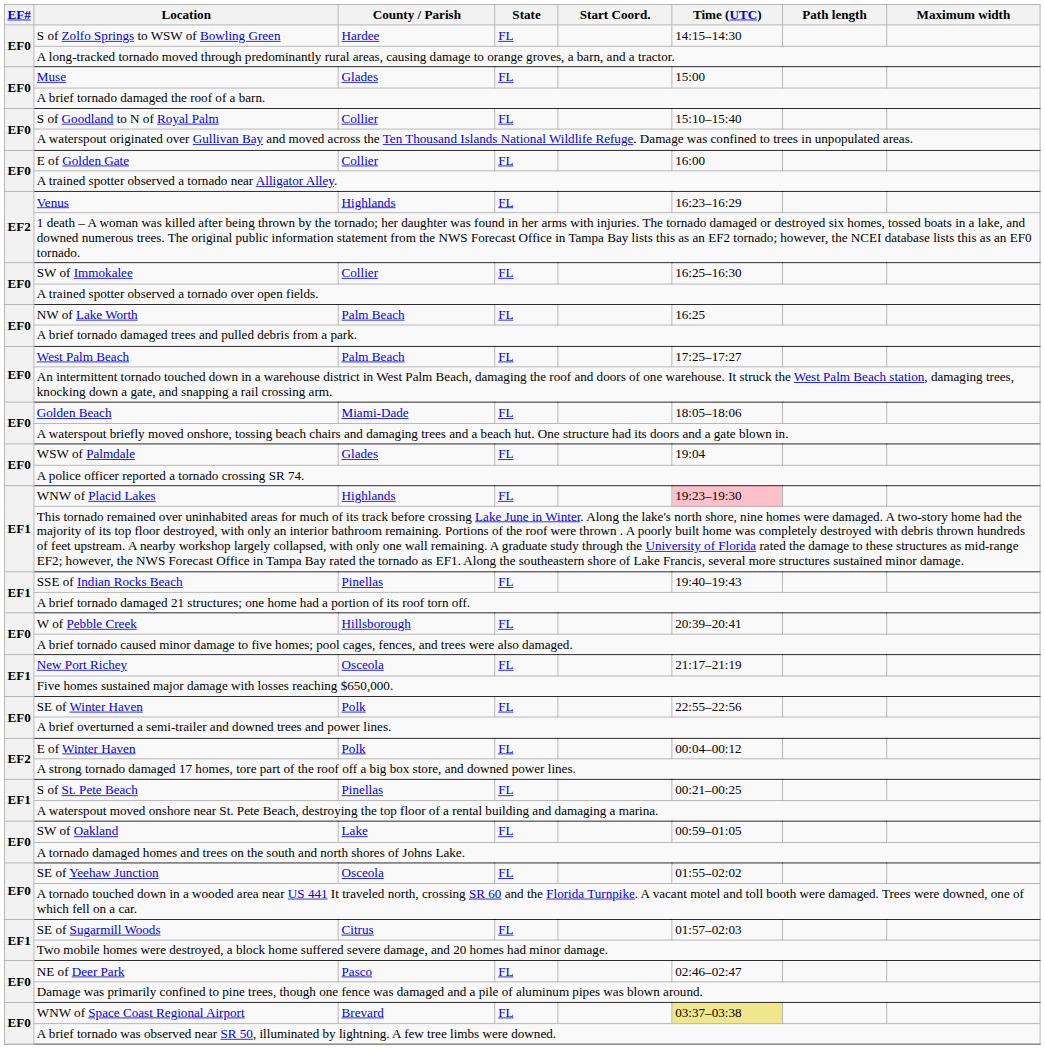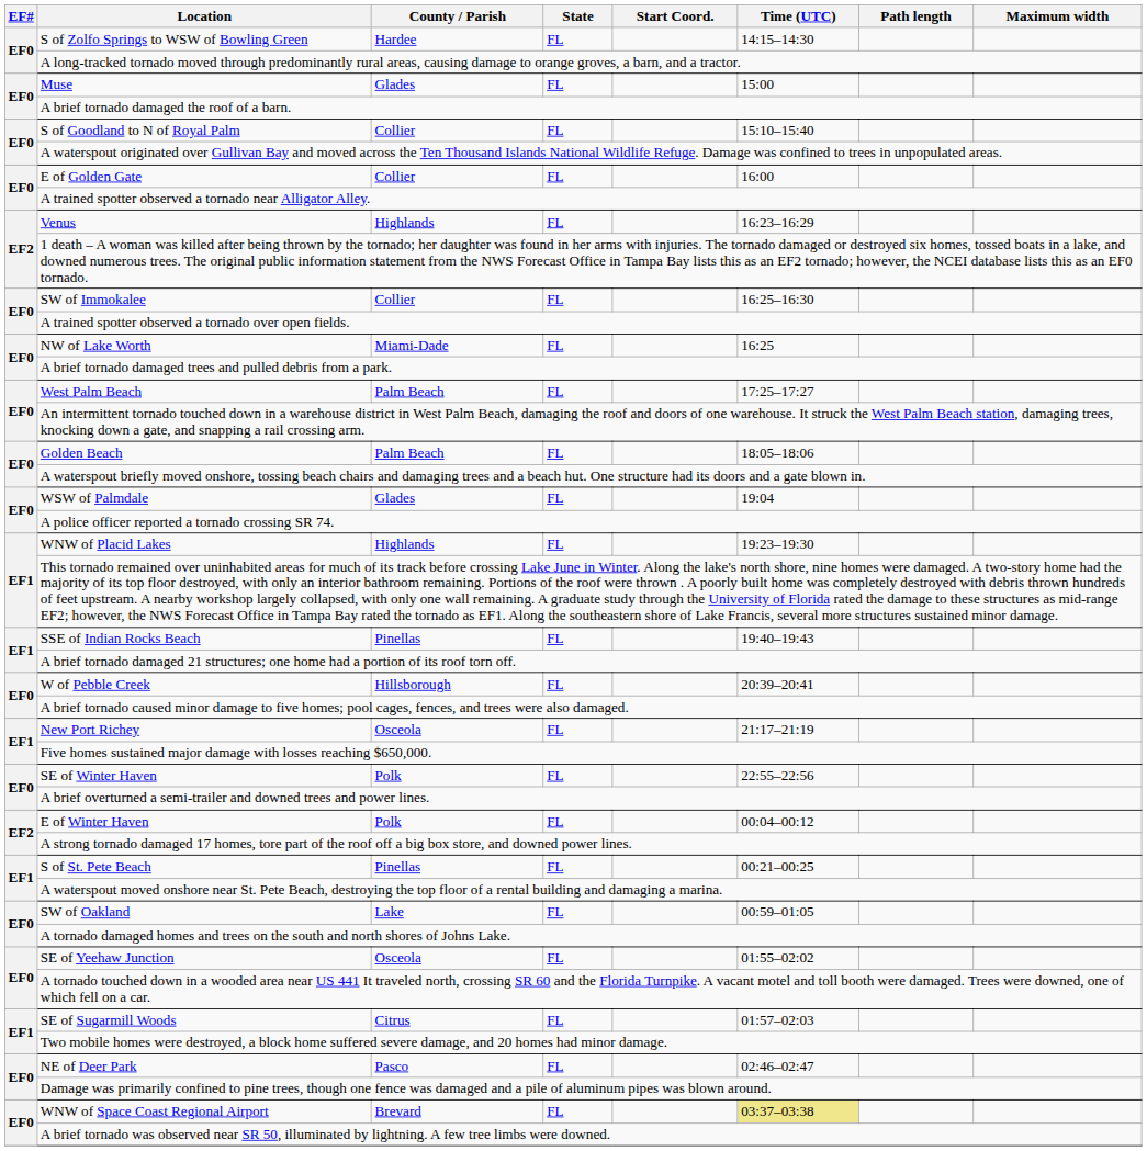NW of Lake Worth | County / Parish: Palm Beach -> Miami-Dade
Golden Beach | County / Parish: Miami-Dade -> Palm Beach
WNW of Placid Lakes | Time (UTC): pink background -> no background
